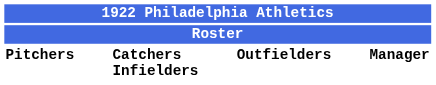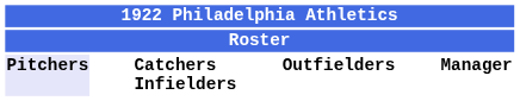Pitchers | column 1: no background -> lavender background
